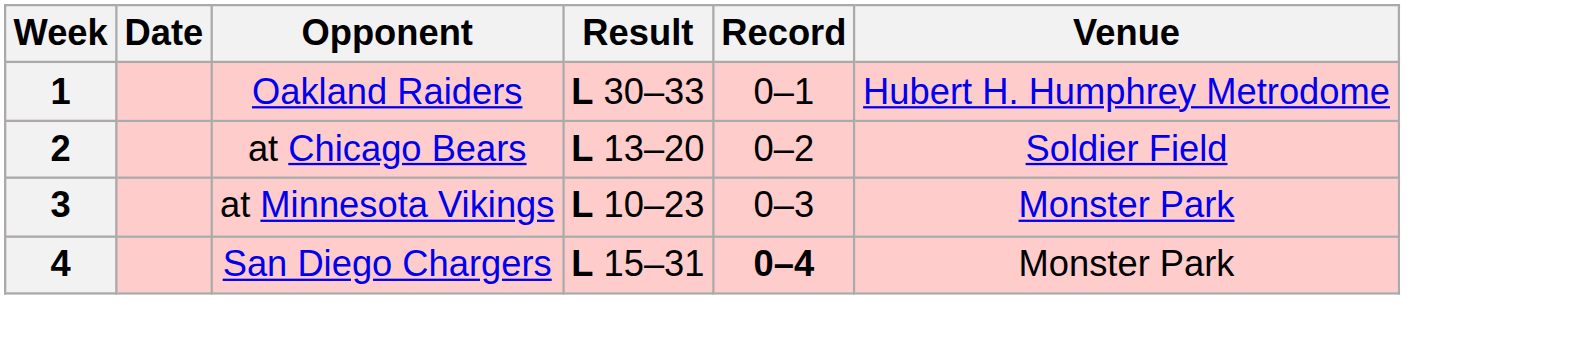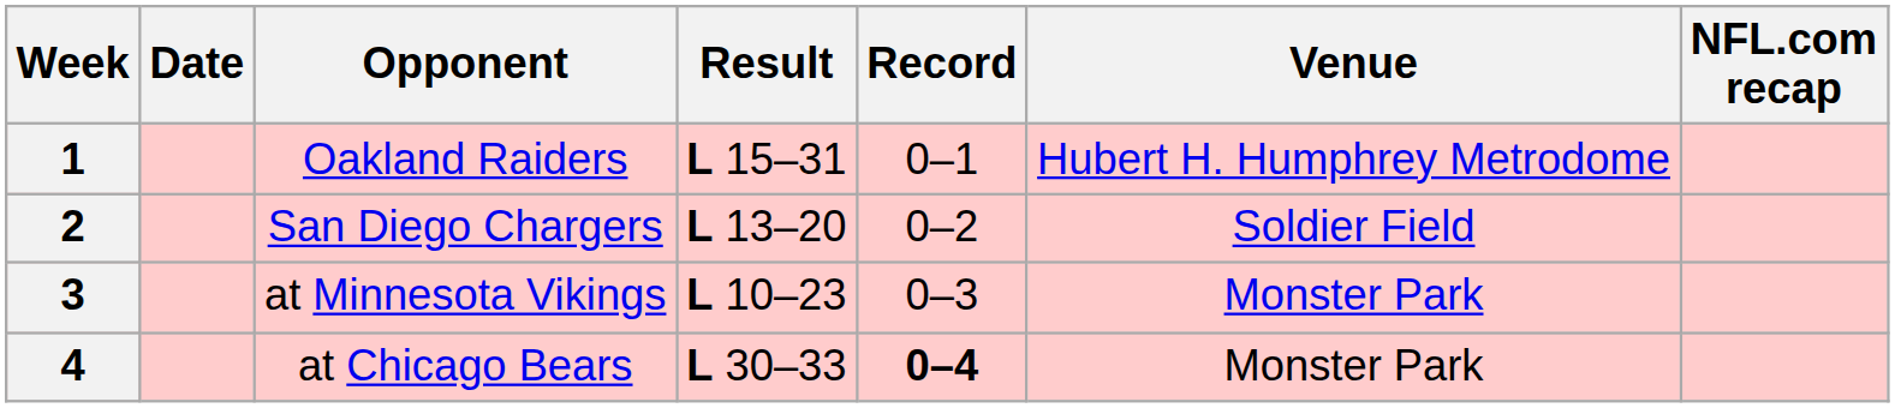+ column: NFL.com recap
1 | Result: L 30–33 -> L 15–31
2 | Opponent: at Chicago Bears -> San Diego Chargers
4 | Opponent: San Diego Chargers -> at Chicago Bears
4 | Result: L 15–31 -> L 30–33
